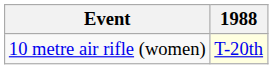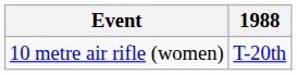10 metre air rifle (women) | 1988: lightyellow background -> no background
